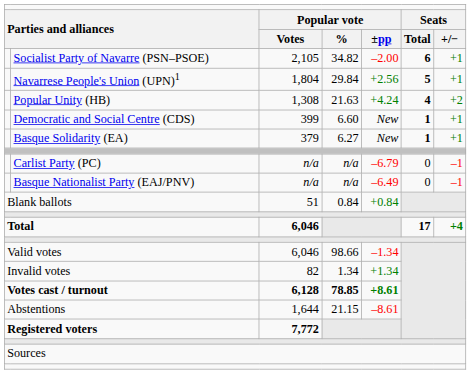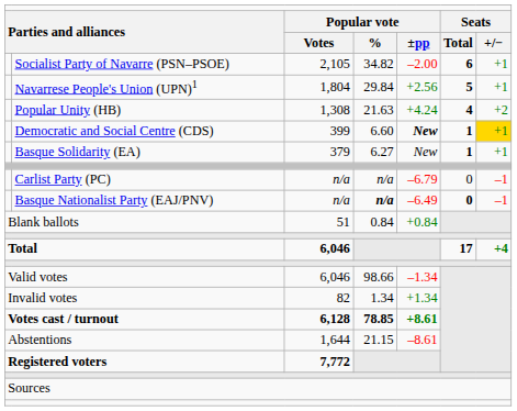Democratic and Social Centre (CDS) | column 5: normal -> bold
Democratic and Social Centre (CDS) | column 7: no background -> gold background
Basque Nationalist Party (EAJ/PNV) | column 4: normal -> bold
Basque Nationalist Party (EAJ/PNV) | column 6: normal -> bold
